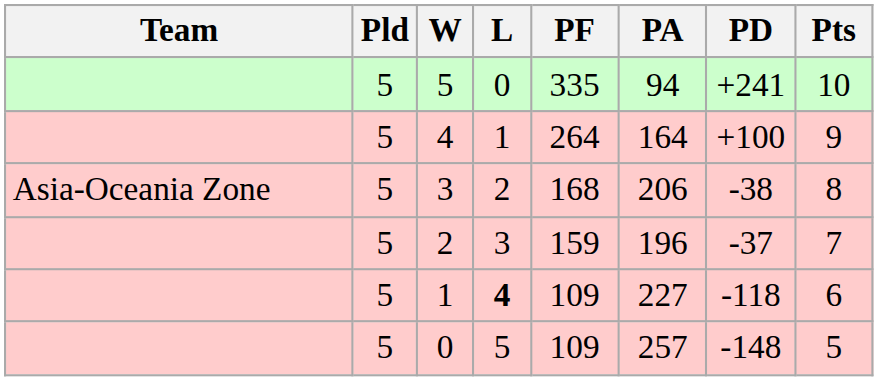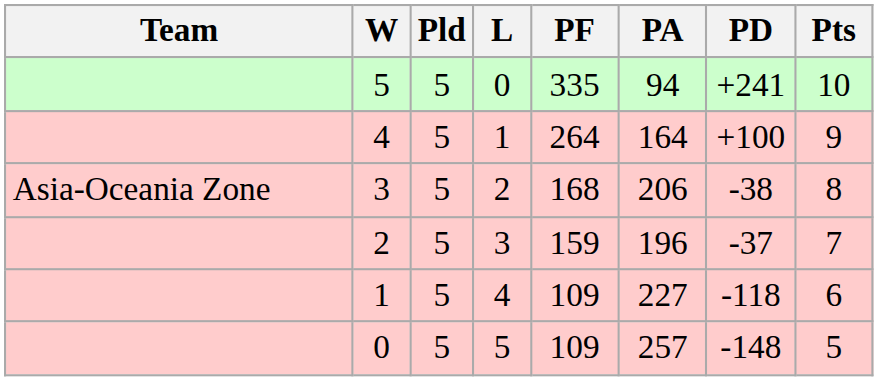columns swapped: Pld <-> W
row 6 | L: bold -> normal
